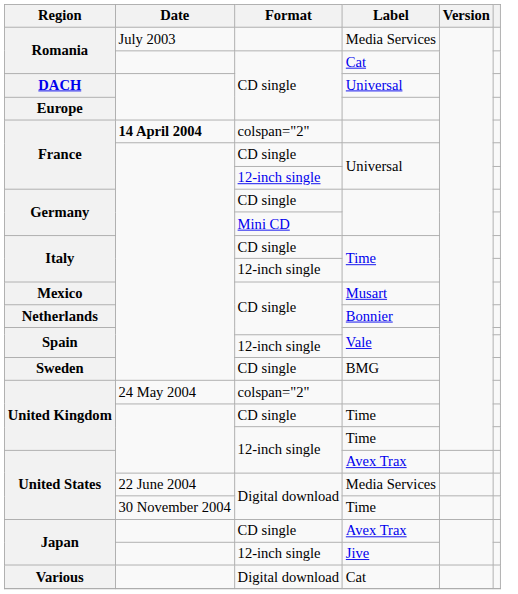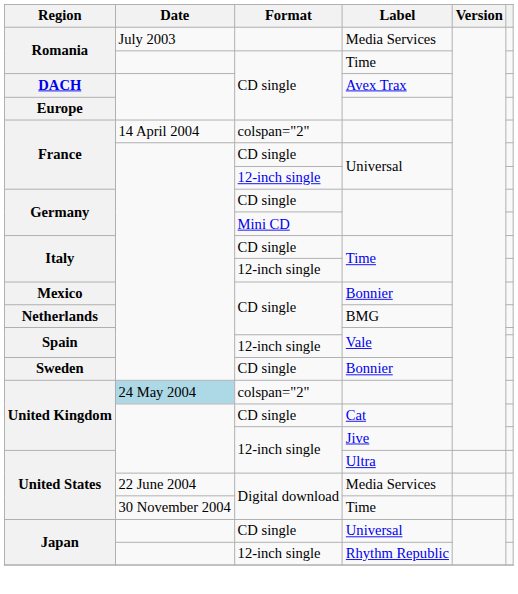Romania / CD single | Label: Cat -> Time
DACH | Label: Universal -> Avex Trax
France / colspan="2" | Date: bold -> normal
Mexico | Label: Musart -> Bonnier
Netherlands | Label: Bonnier -> BMG
Sweden | Label: BMG -> Bonnier
United Kingdom / colspan="2" | Date: no background -> lightblue background
United Kingdom / CD single | Label: Time -> Cat
United Kingdom / 12-inch single | Label: Time -> Jive
United States / 12-inch single | Label: Avex Trax -> Ultra
Japan / CD single | Label: Avex Trax -> Universal
Japan / 12-inch single | Label: Jive -> Rhythm Republic
- row: Various | Digital download | Cat
